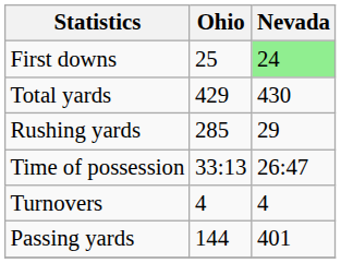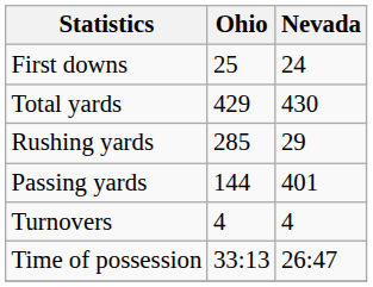First downs | Nevada: lightgreen background -> no background
rows swapped: Passing yards <-> Time of possession
